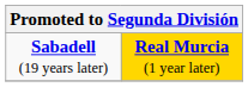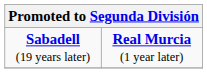Sabadell (19 years later) | column 2: gold background -> no background
